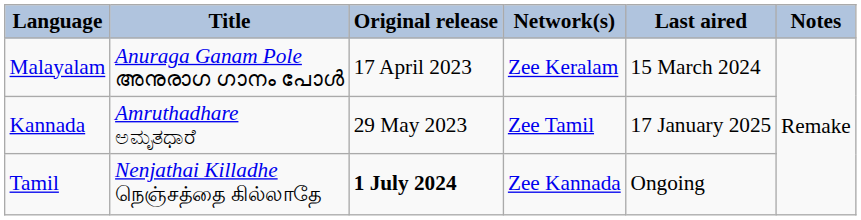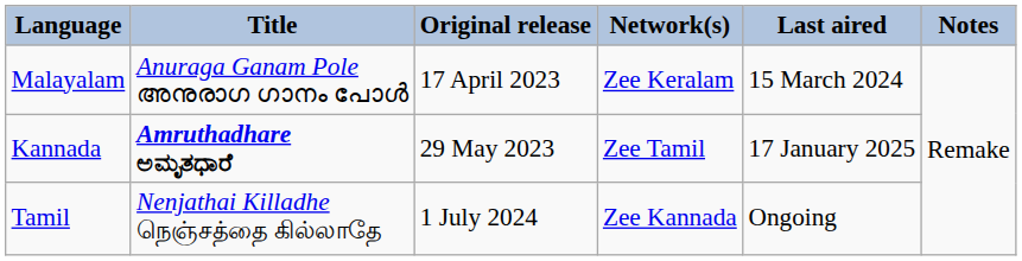Kannada | Title: normal -> bold
Tamil | Original release: bold -> normal
